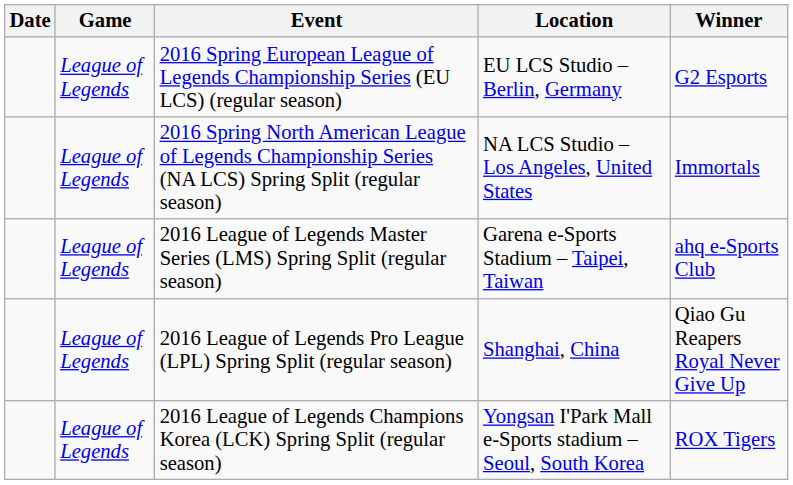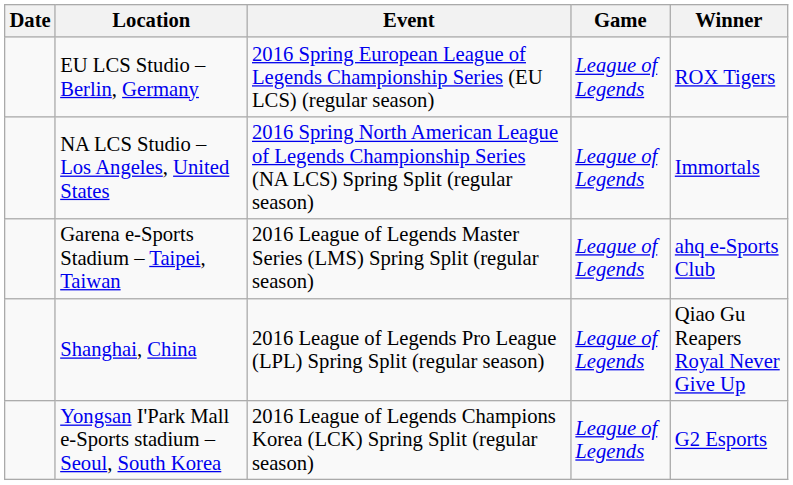columns swapped: Game <-> Location
row 2 | Winner: G2 Esports -> ROX Tigers
row 6 | Winner: ROX Tigers -> G2 Esports
